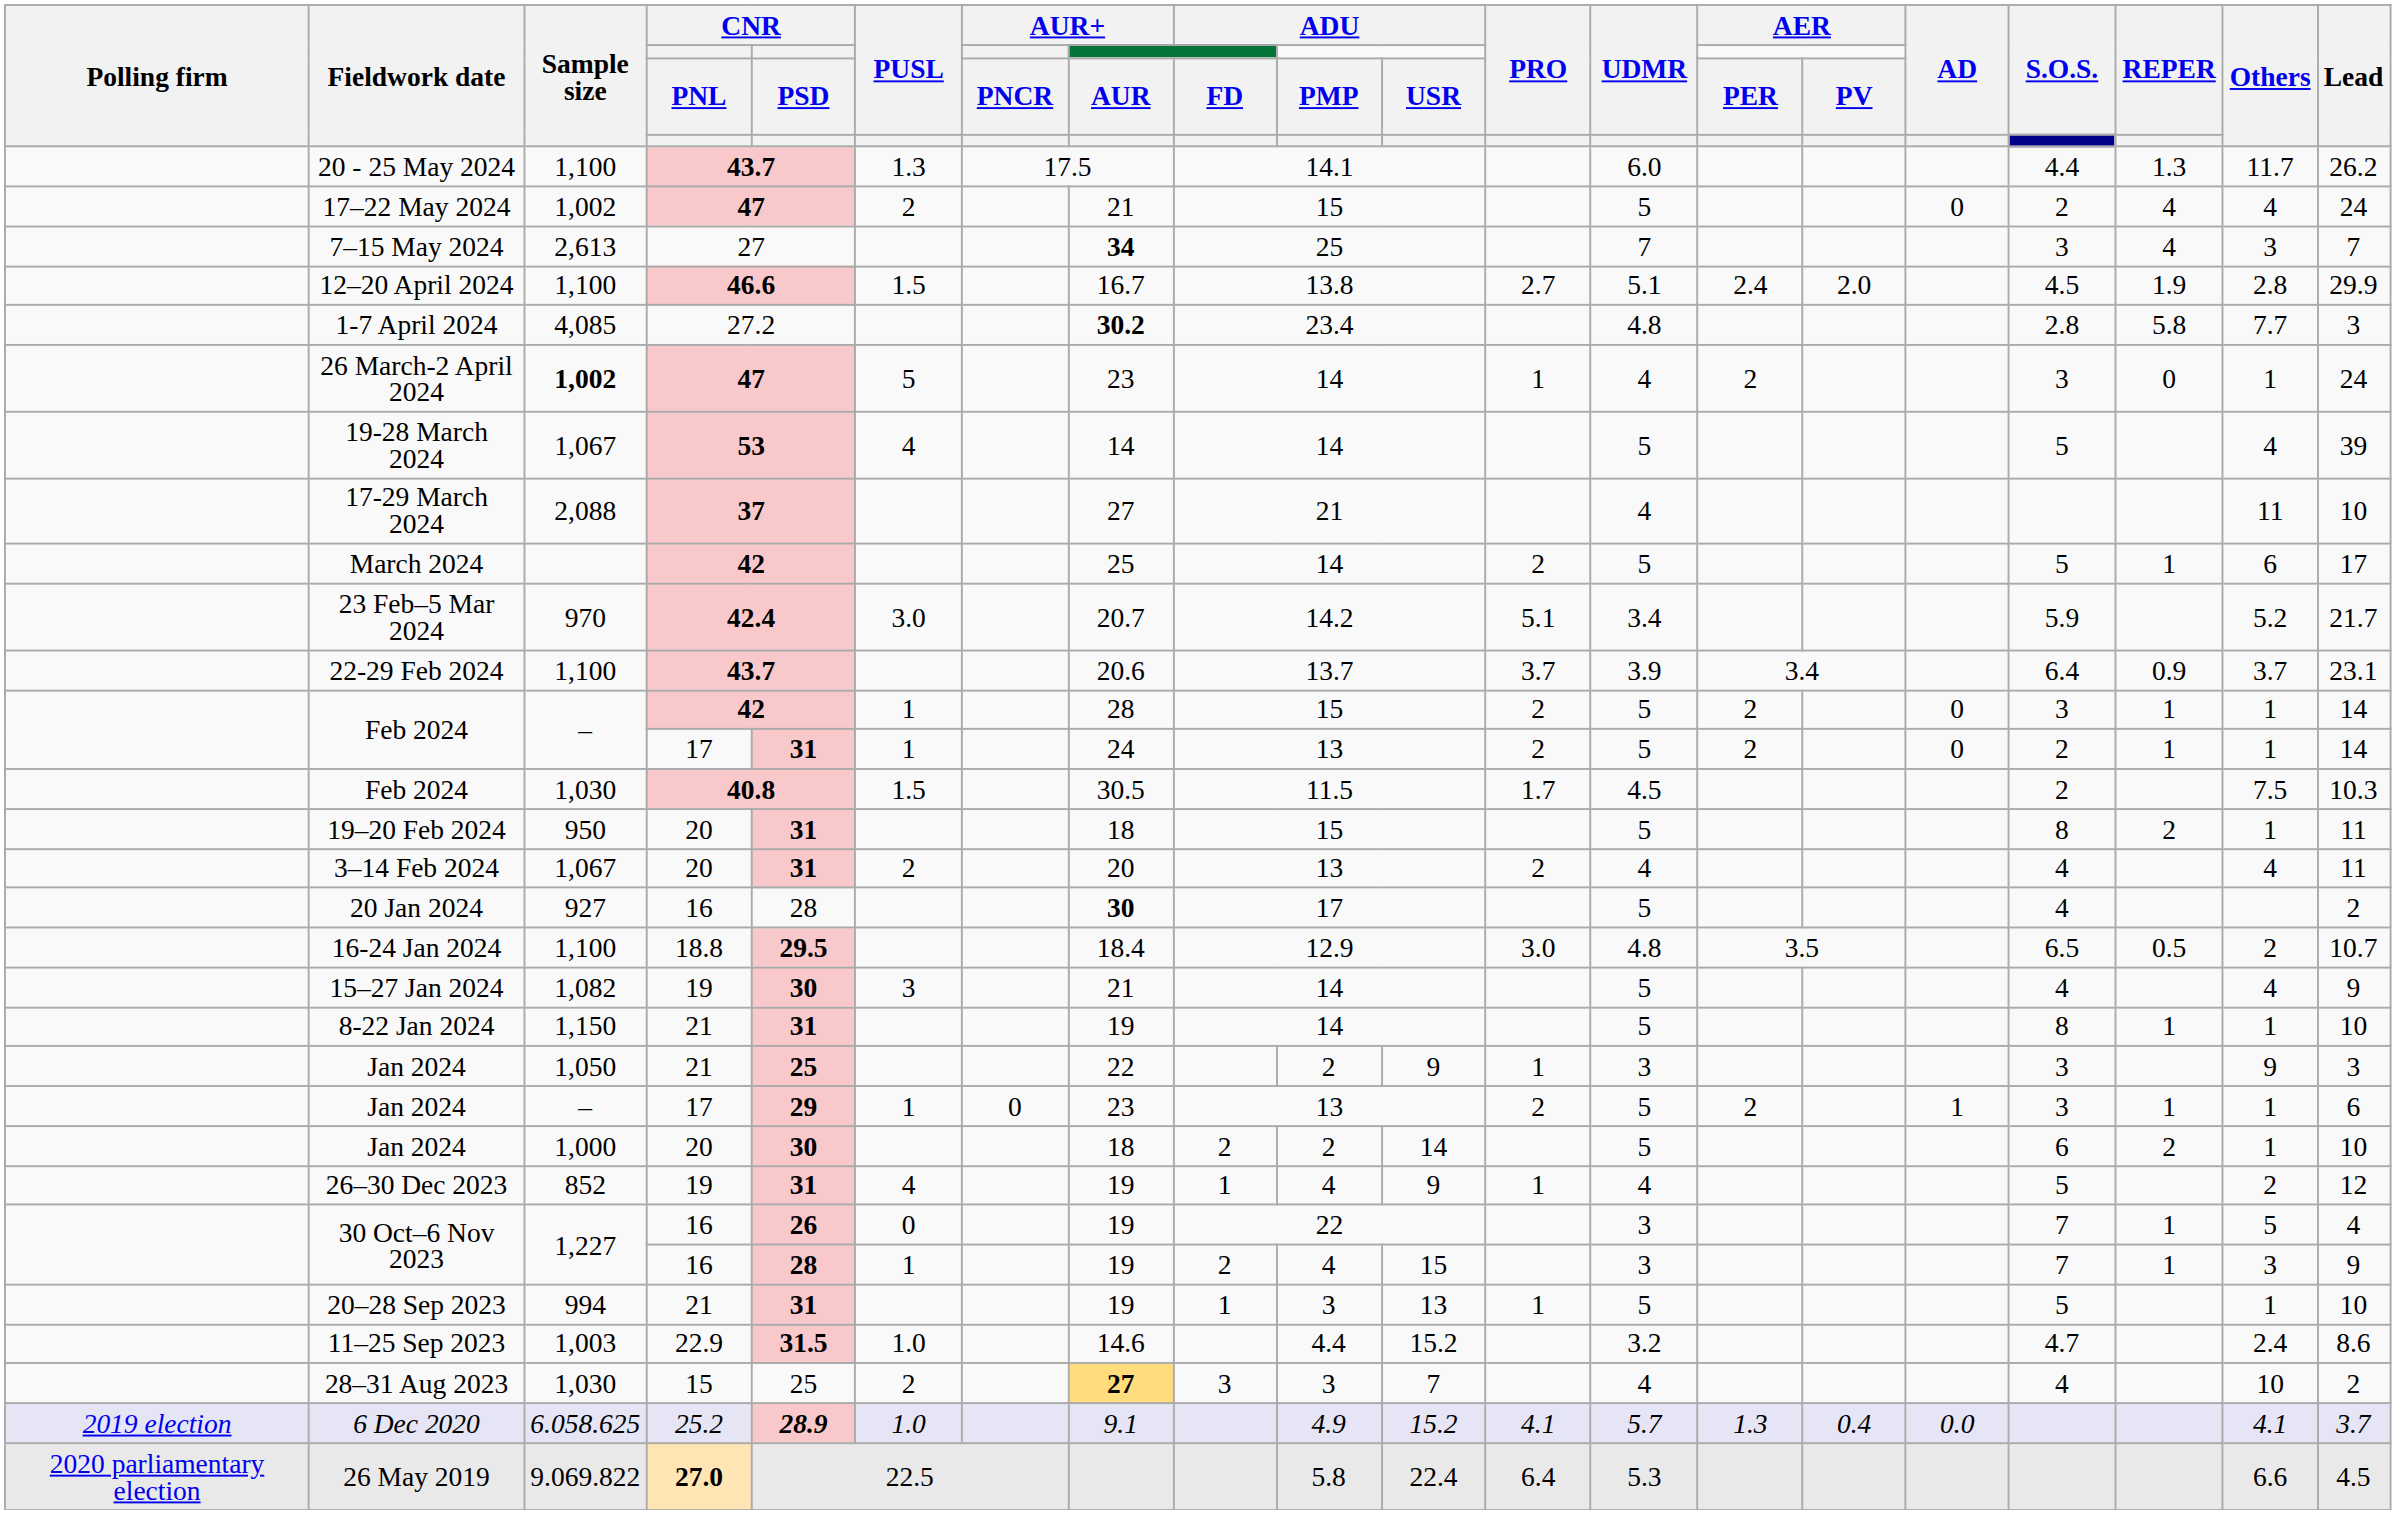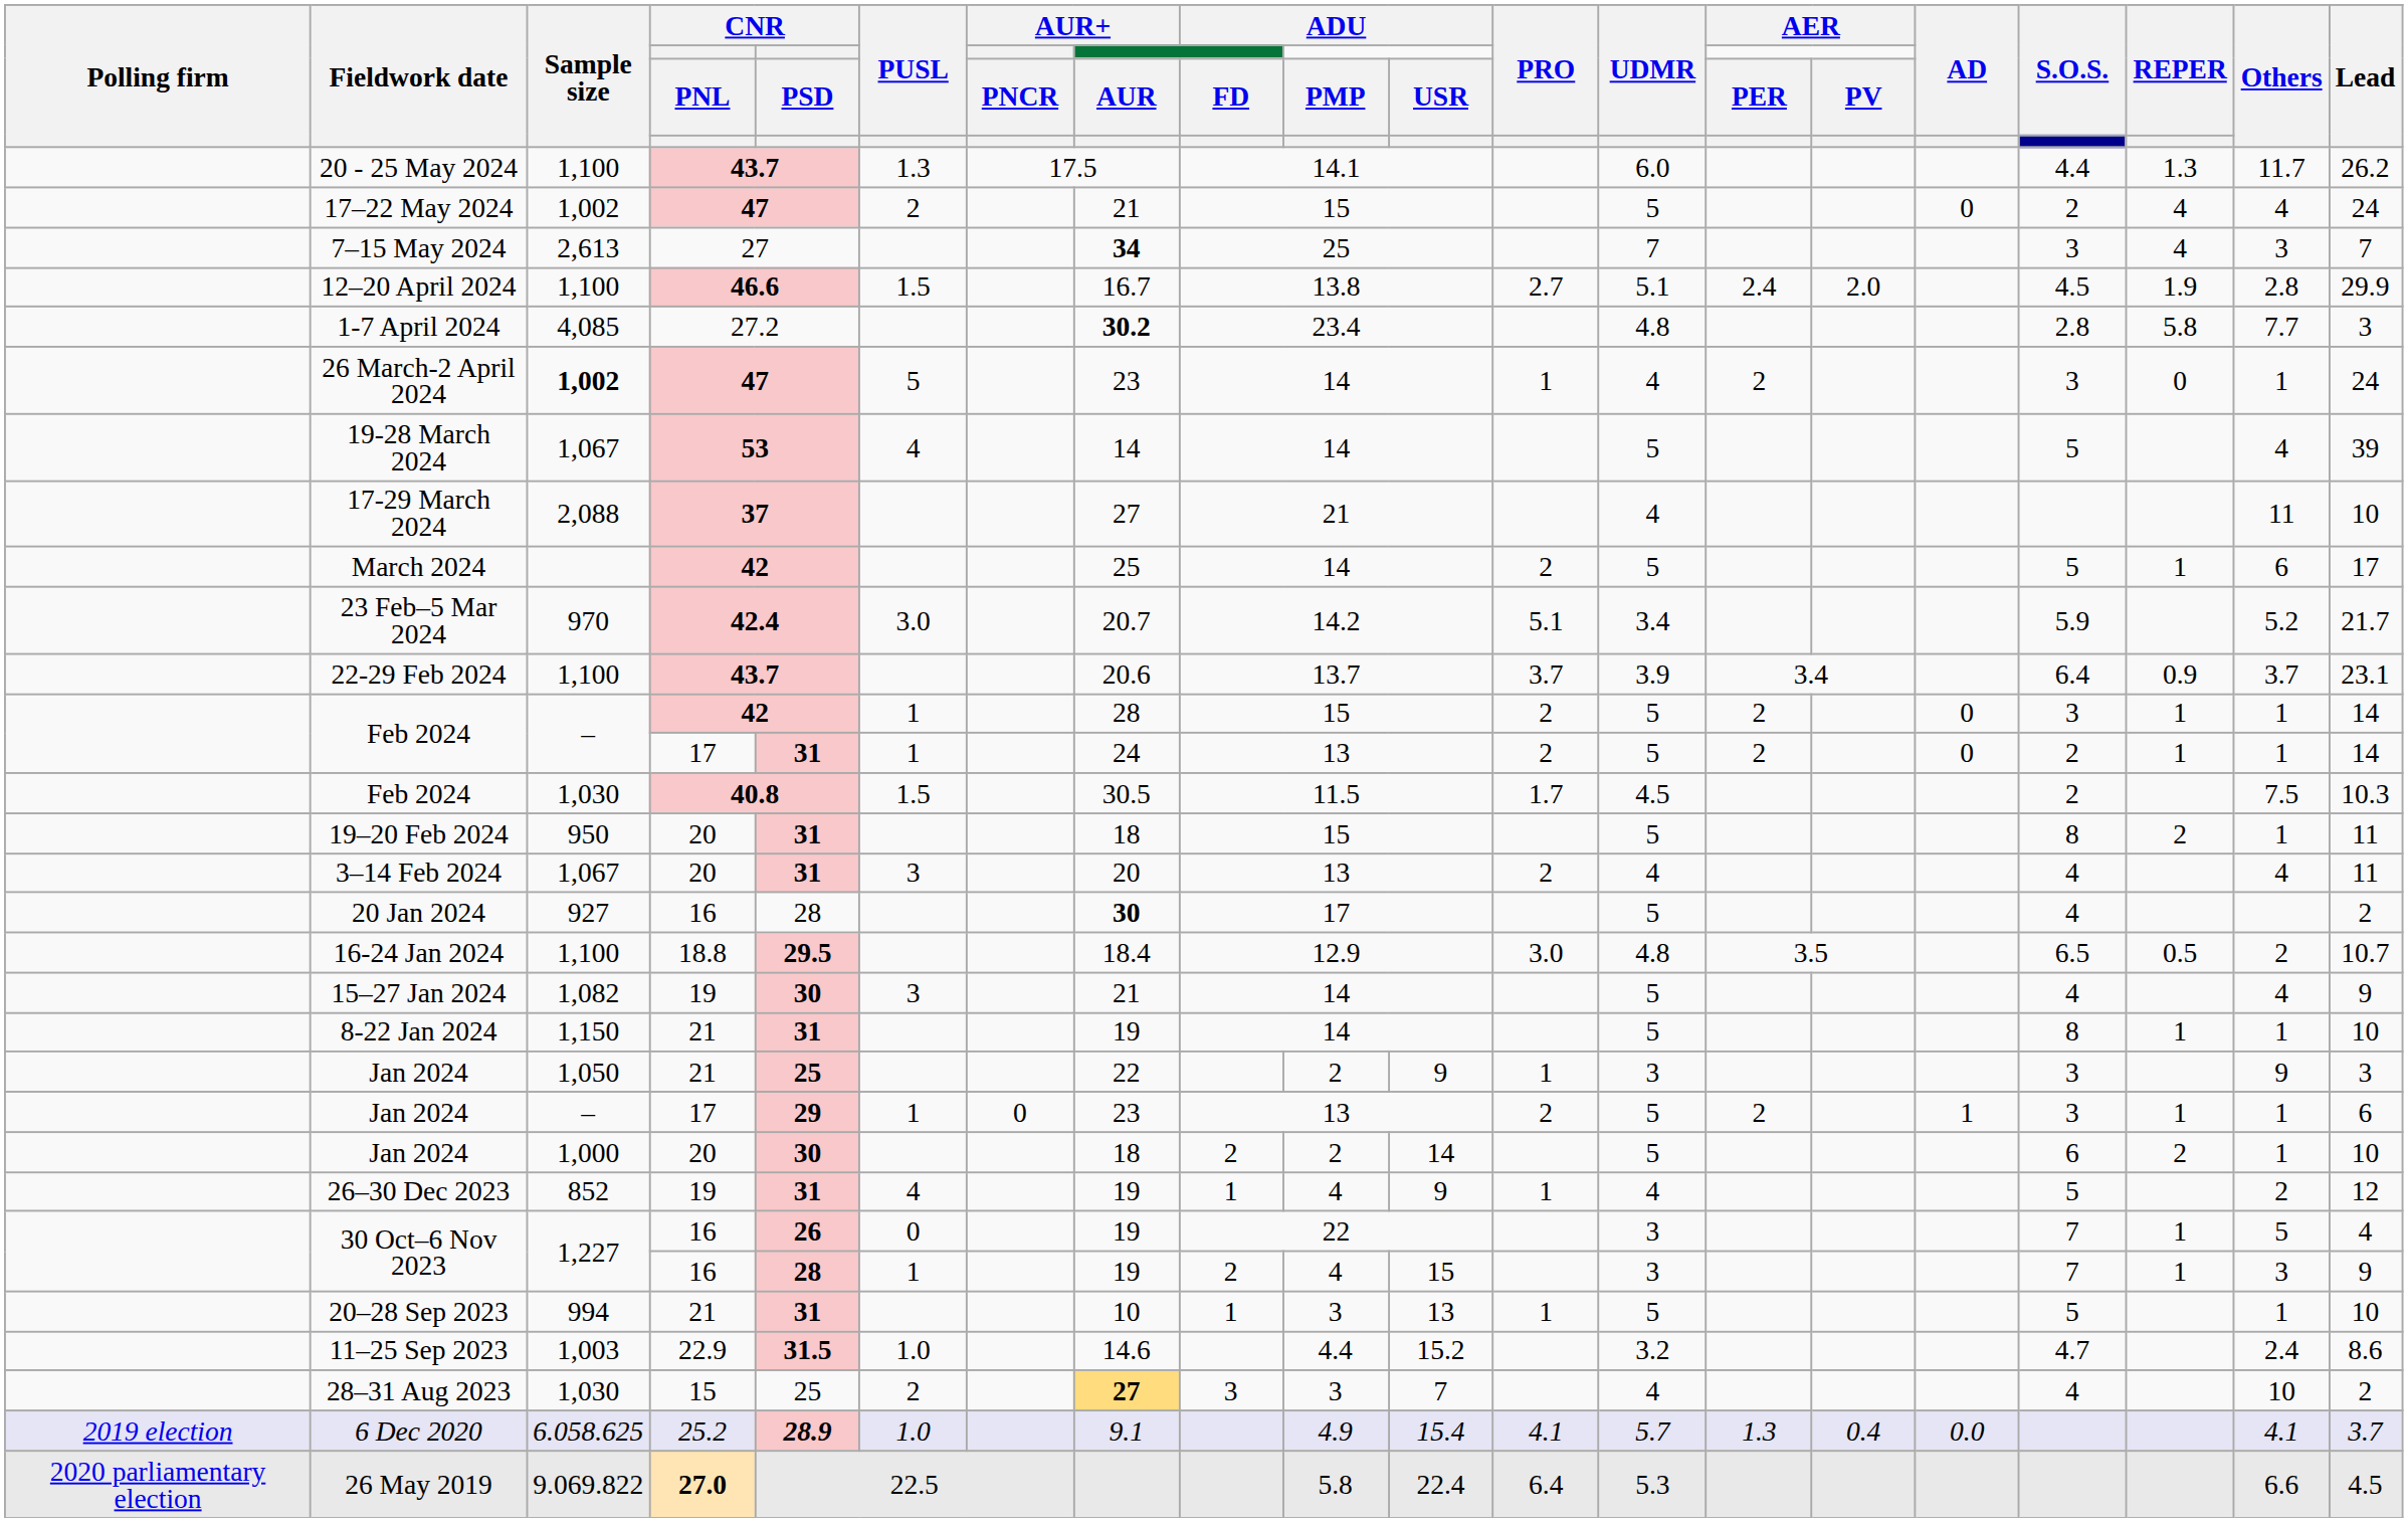3–14 Feb 2024 | PUSL: 2 -> 3
20–28 Sep 2023 | AUR+ / AUR: 19 -> 10
6 Dec 2020 | ADU / USR: 15.2 -> 15.4
